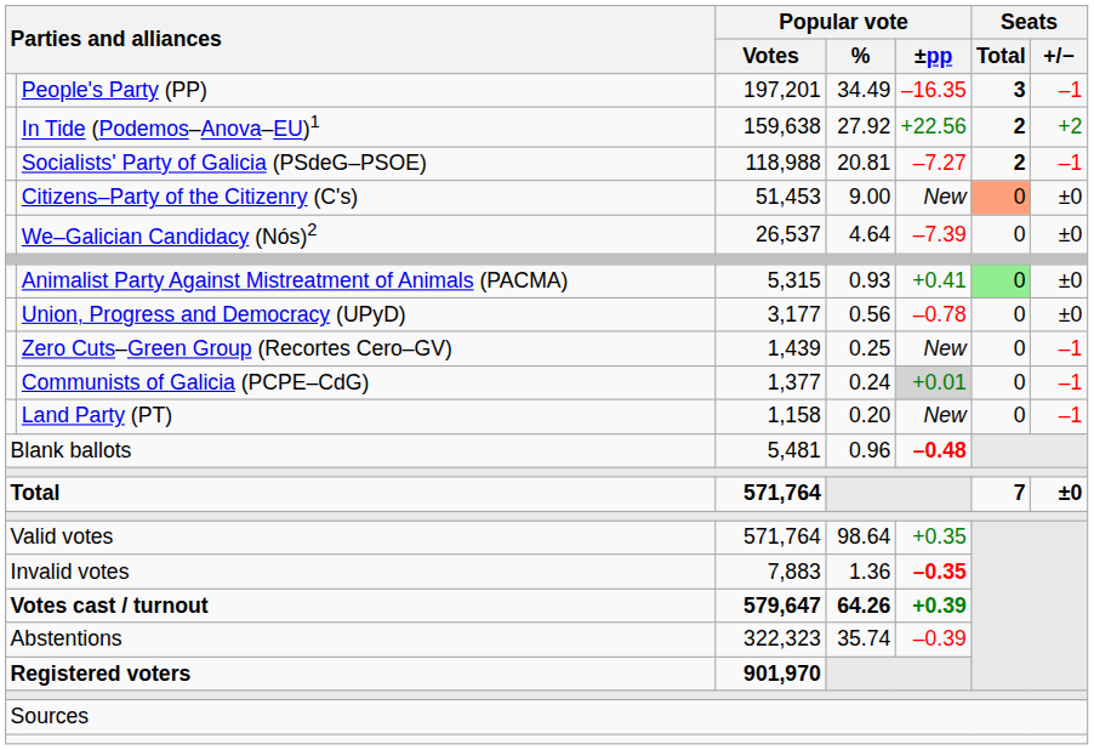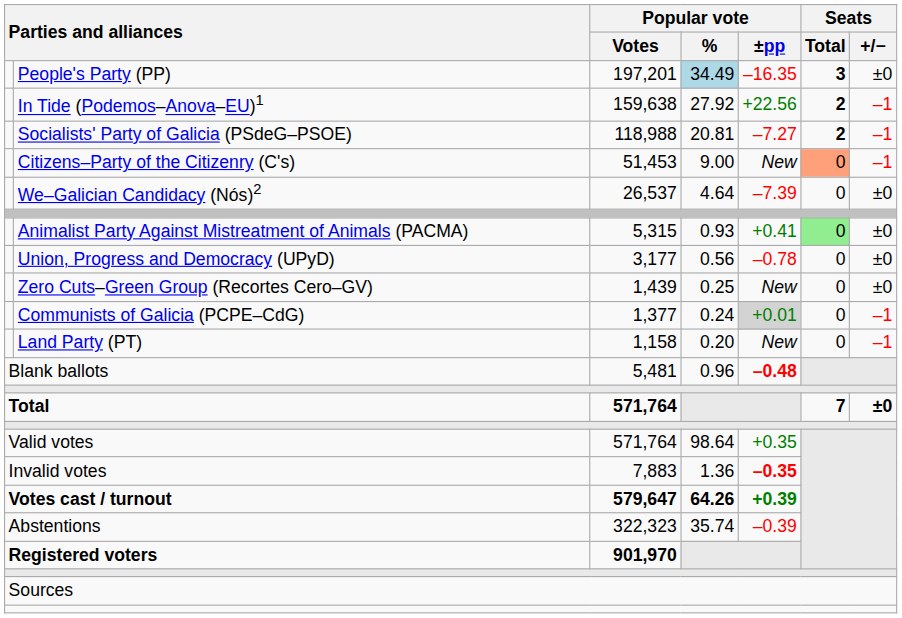People's Party (PP) | Popular vote / %: no background -> lightblue background
People's Party (PP) | Seats / +/−: –1 -> ±0
In Tide (Podemos–Anova–EU)1 | Seats / +/−: +2 -> –1
Citizens–Party of the Citizenry (C's) | Seats / +/−: ±0 -> –1
Zero Cuts–Green Group (Recortes Cero–GV) | Seats / +/−: –1 -> ±0
